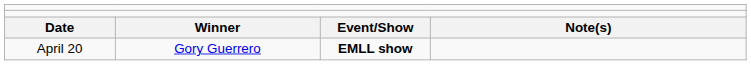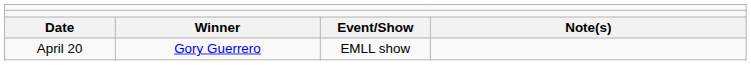April 20 | column 3: bold -> normal
